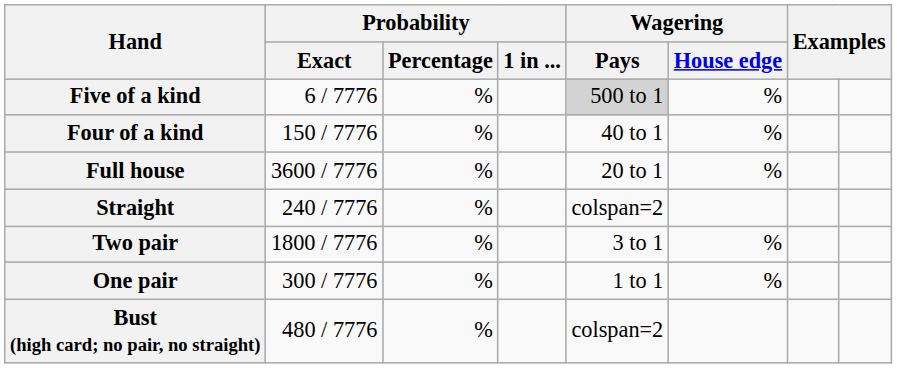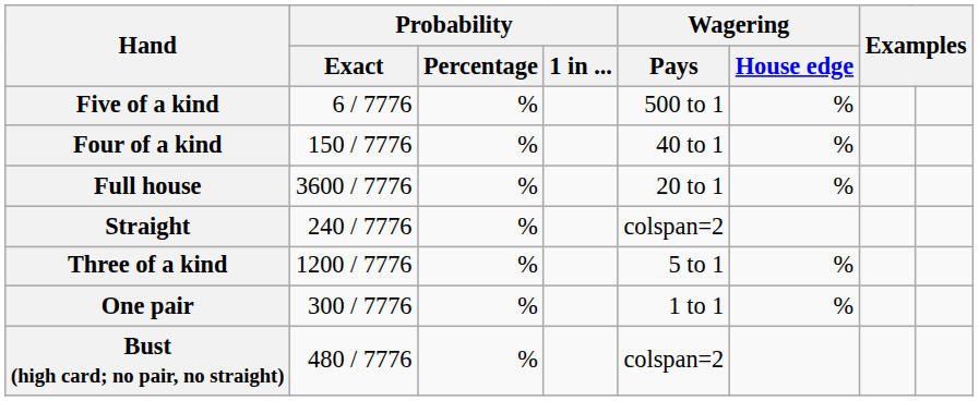Five of a kind | Wagering / Pays: lightgrey background -> no background
+ row: Three of a kind | 1200 / 7776 | % | 5 to 1 | %
- row: Two pair | 1800 / 7776 | % | 3 to 1 | %
